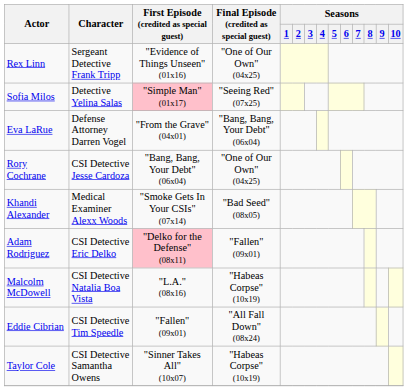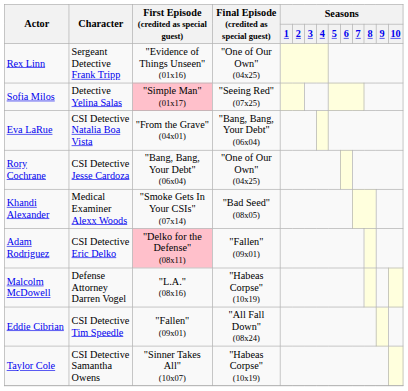Eva LaRue | Character: Defense Attorney Darren Vogel -> CSI Detective Natalia Boa Vista
Malcolm McDowell | Character: CSI Detective Natalia Boa Vista -> Defense Attorney Darren Vogel
